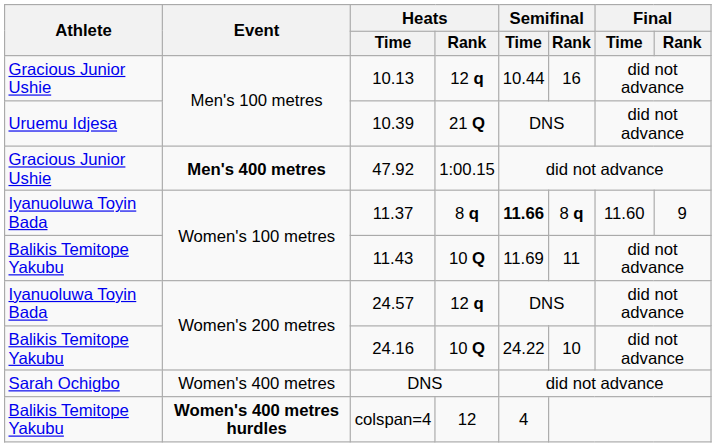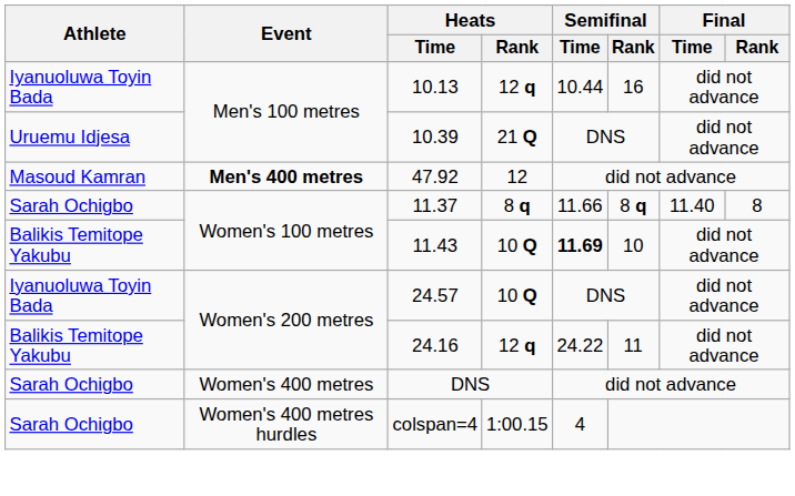10.13 | Athlete: Gracious Junior Ushie -> Iyanuoluwa Toyin Bada
47.92 | Athlete: Gracious Junior Ushie -> Masoud Kamran
47.92 | Heats / Rank: 1:00.15 -> 12
11.37 | Athlete: Iyanuoluwa Toyin Bada -> Sarah Ochigbo
11.37 | Semifinal / Time: bold -> normal
11.37 | Final / Time: 11.60 -> 11.40
11.37 | Final / Rank: 9 -> 8
11.43 | Semifinal / Time: normal -> bold
11.43 | Semifinal / Rank: 11 -> 10
24.57 | Heats / Rank: 12 q -> 10 Q
24.16 | Heats / Rank: 10 Q -> 12 q
24.16 | Semifinal / Rank: 10 -> 11
colspan=4 | Athlete: Balikis Temitope Yakubu -> Sarah Ochigbo
colspan=4 | Event: bold -> normal
colspan=4 | Heats / Rank: 12 -> 1:00.15
